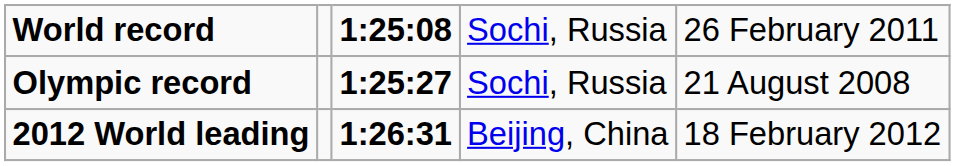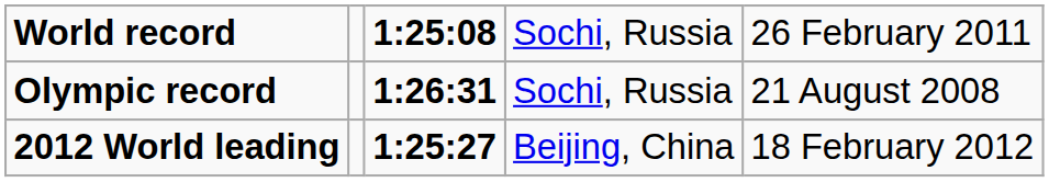Olympic record | column 3: 1:25:27 -> 1:26:31
2012 World leading | column 3: 1:26:31 -> 1:25:27
